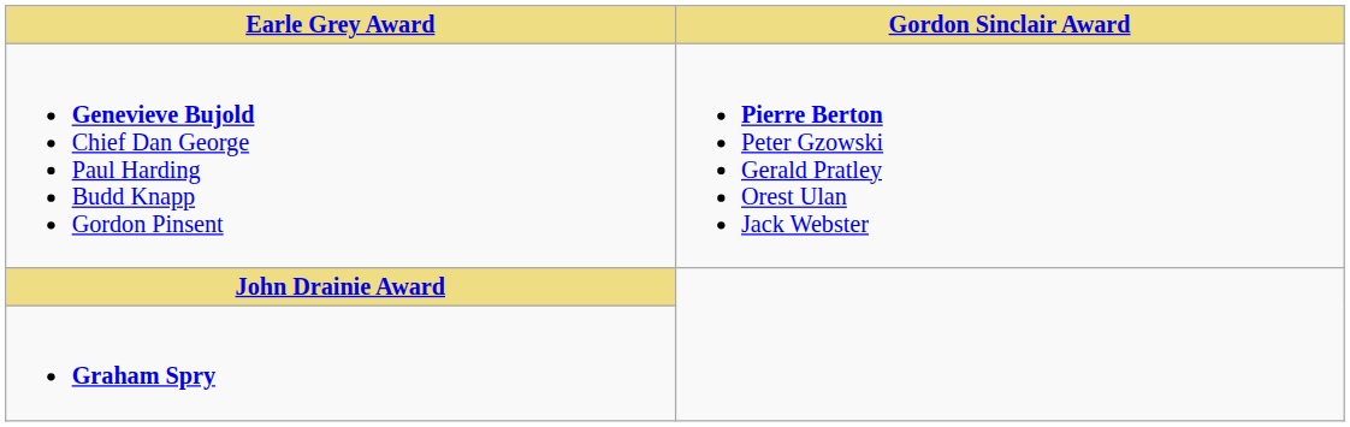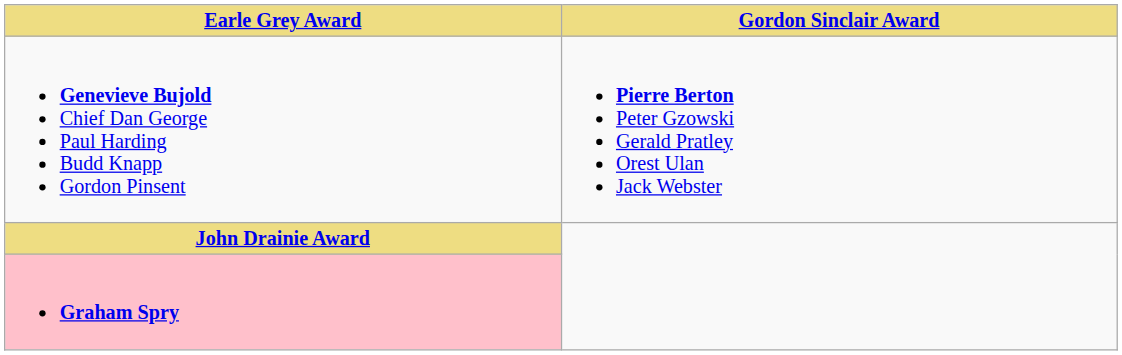Graham Spry | Earle Grey Award: no background -> pink background
